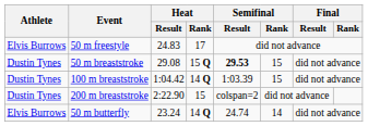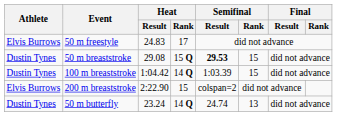200 m breaststroke | Athlete: Dustin Tynes -> Elvis Burrows
50 m butterfly | Athlete: Elvis Burrows -> Dustin Tynes
50 m butterfly | Semifinal / Rank: 14 -> 13
